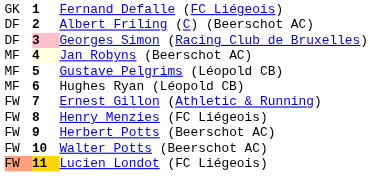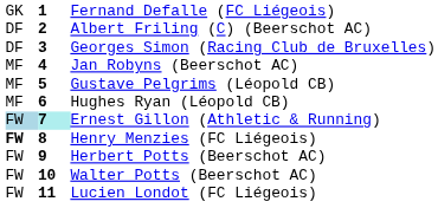Georges Simon (Racing Club de Bruxelles) | column 2: pink background -> no background
Jan Robyns (Beerschot AC) | column 2: lightyellow background -> no background
Ernest Gillon (Athletic & Running) | column 1: no background -> lightblue background
Ernest Gillon (Athletic & Running) | column 2: no background -> paleturquoise background
Henry Menzies (FC Liégeois) | column 1: normal -> bold
Lucien Londot (FC Liégeois) | column 1: lightsalmon background -> no background
Lucien Londot (FC Liégeois) | column 2: gold background -> no background
